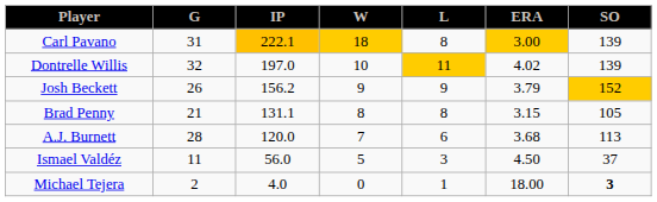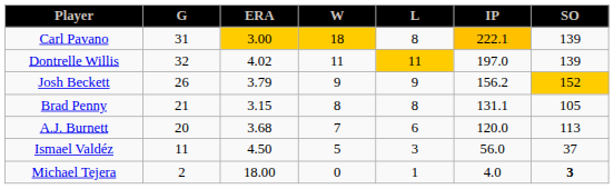columns swapped: IP <-> ERA
Dontrelle Willis | W: 10 -> 11
A.J. Burnett | G: 28 -> 20
